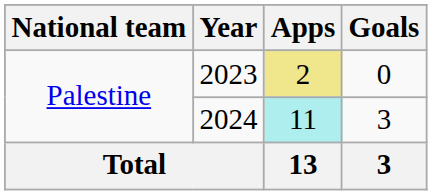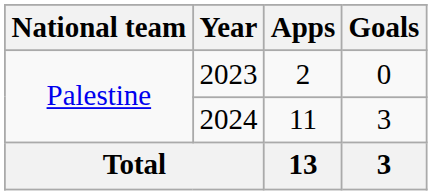2023 | Apps: khaki background -> no background
2024 | Apps: paleturquoise background -> no background
